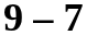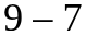row 1 | column 1: bold -> normal
